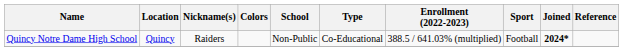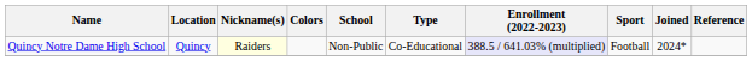Quincy Notre Dame High School | Nickname(s): no background -> lightyellow background
Quincy Notre Dame High School | Enrollment (2022-2023): no background -> lavender background
Quincy Notre Dame High School | Joined: bold -> normal
